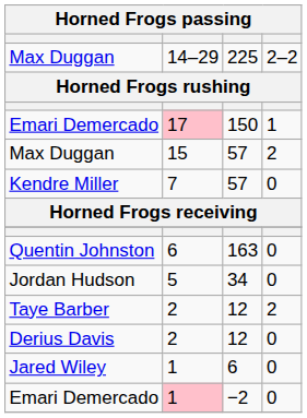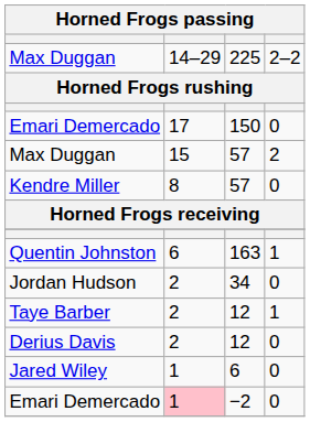Emari Demercado / 150 | column 2: pink background -> no background
Emari Demercado / 150 | column 4: 1 -> 0
Kendre Miller | column 2: 7 -> 8
Quentin Johnston | column 4: 0 -> 1
Jordan Hudson | column 2: 5 -> 2
Taye Barber | column 4: 2 -> 1
